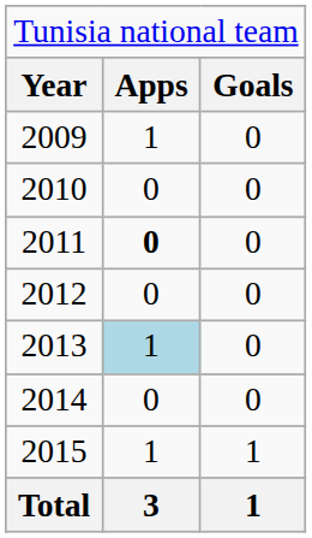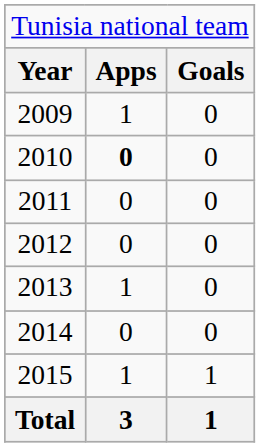2010 | column 2: normal -> bold
2011 | column 2: bold -> normal
2013 | column 2: lightblue background -> no background
